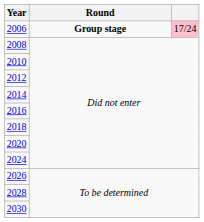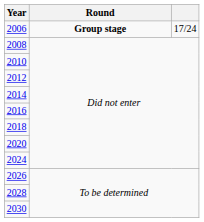2006 | column 3: pink background -> no background
